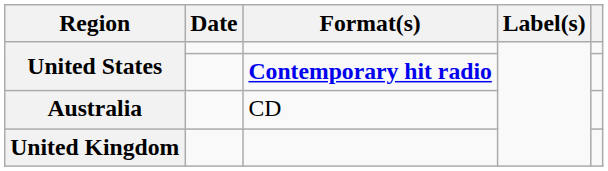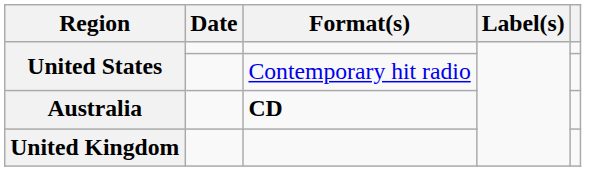United States / Contemporary hit radio | Format(s): bold -> normal
Australia | Format(s): normal -> bold
